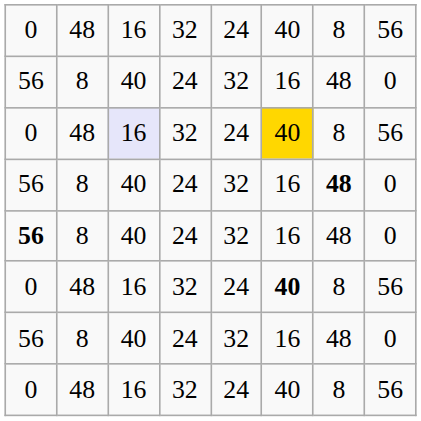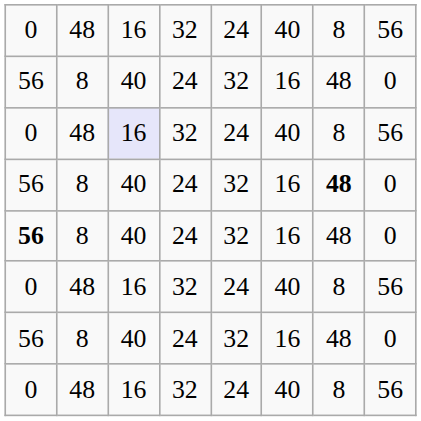row 3 | column 6: gold background -> no background
row 6 | column 6: bold -> normal
